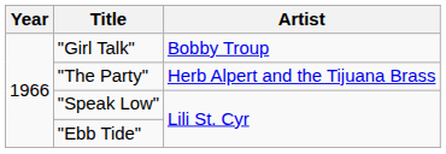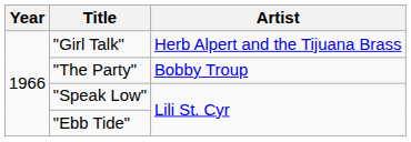"Girl Talk" | Artist: Bobby Troup -> Herb Alpert and the Tijuana Brass
"The Party" | Artist: Herb Alpert and the Tijuana Brass -> Bobby Troup
